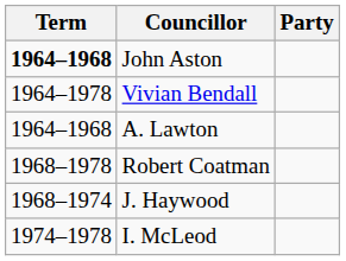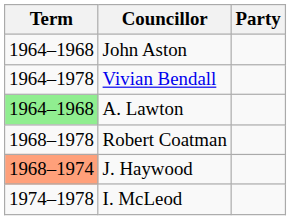John Aston | Term: bold -> normal
A. Lawton | Term: no background -> lightgreen background
J. Haywood | Term: no background -> lightsalmon background
